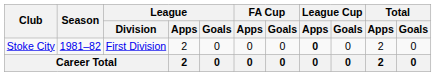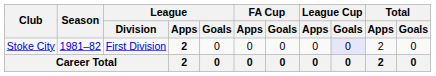Stoke City | League / Apps: normal -> bold
Stoke City | League Cup / Apps: bold -> normal
Stoke City | League Cup / Goals: no background -> lavender background
